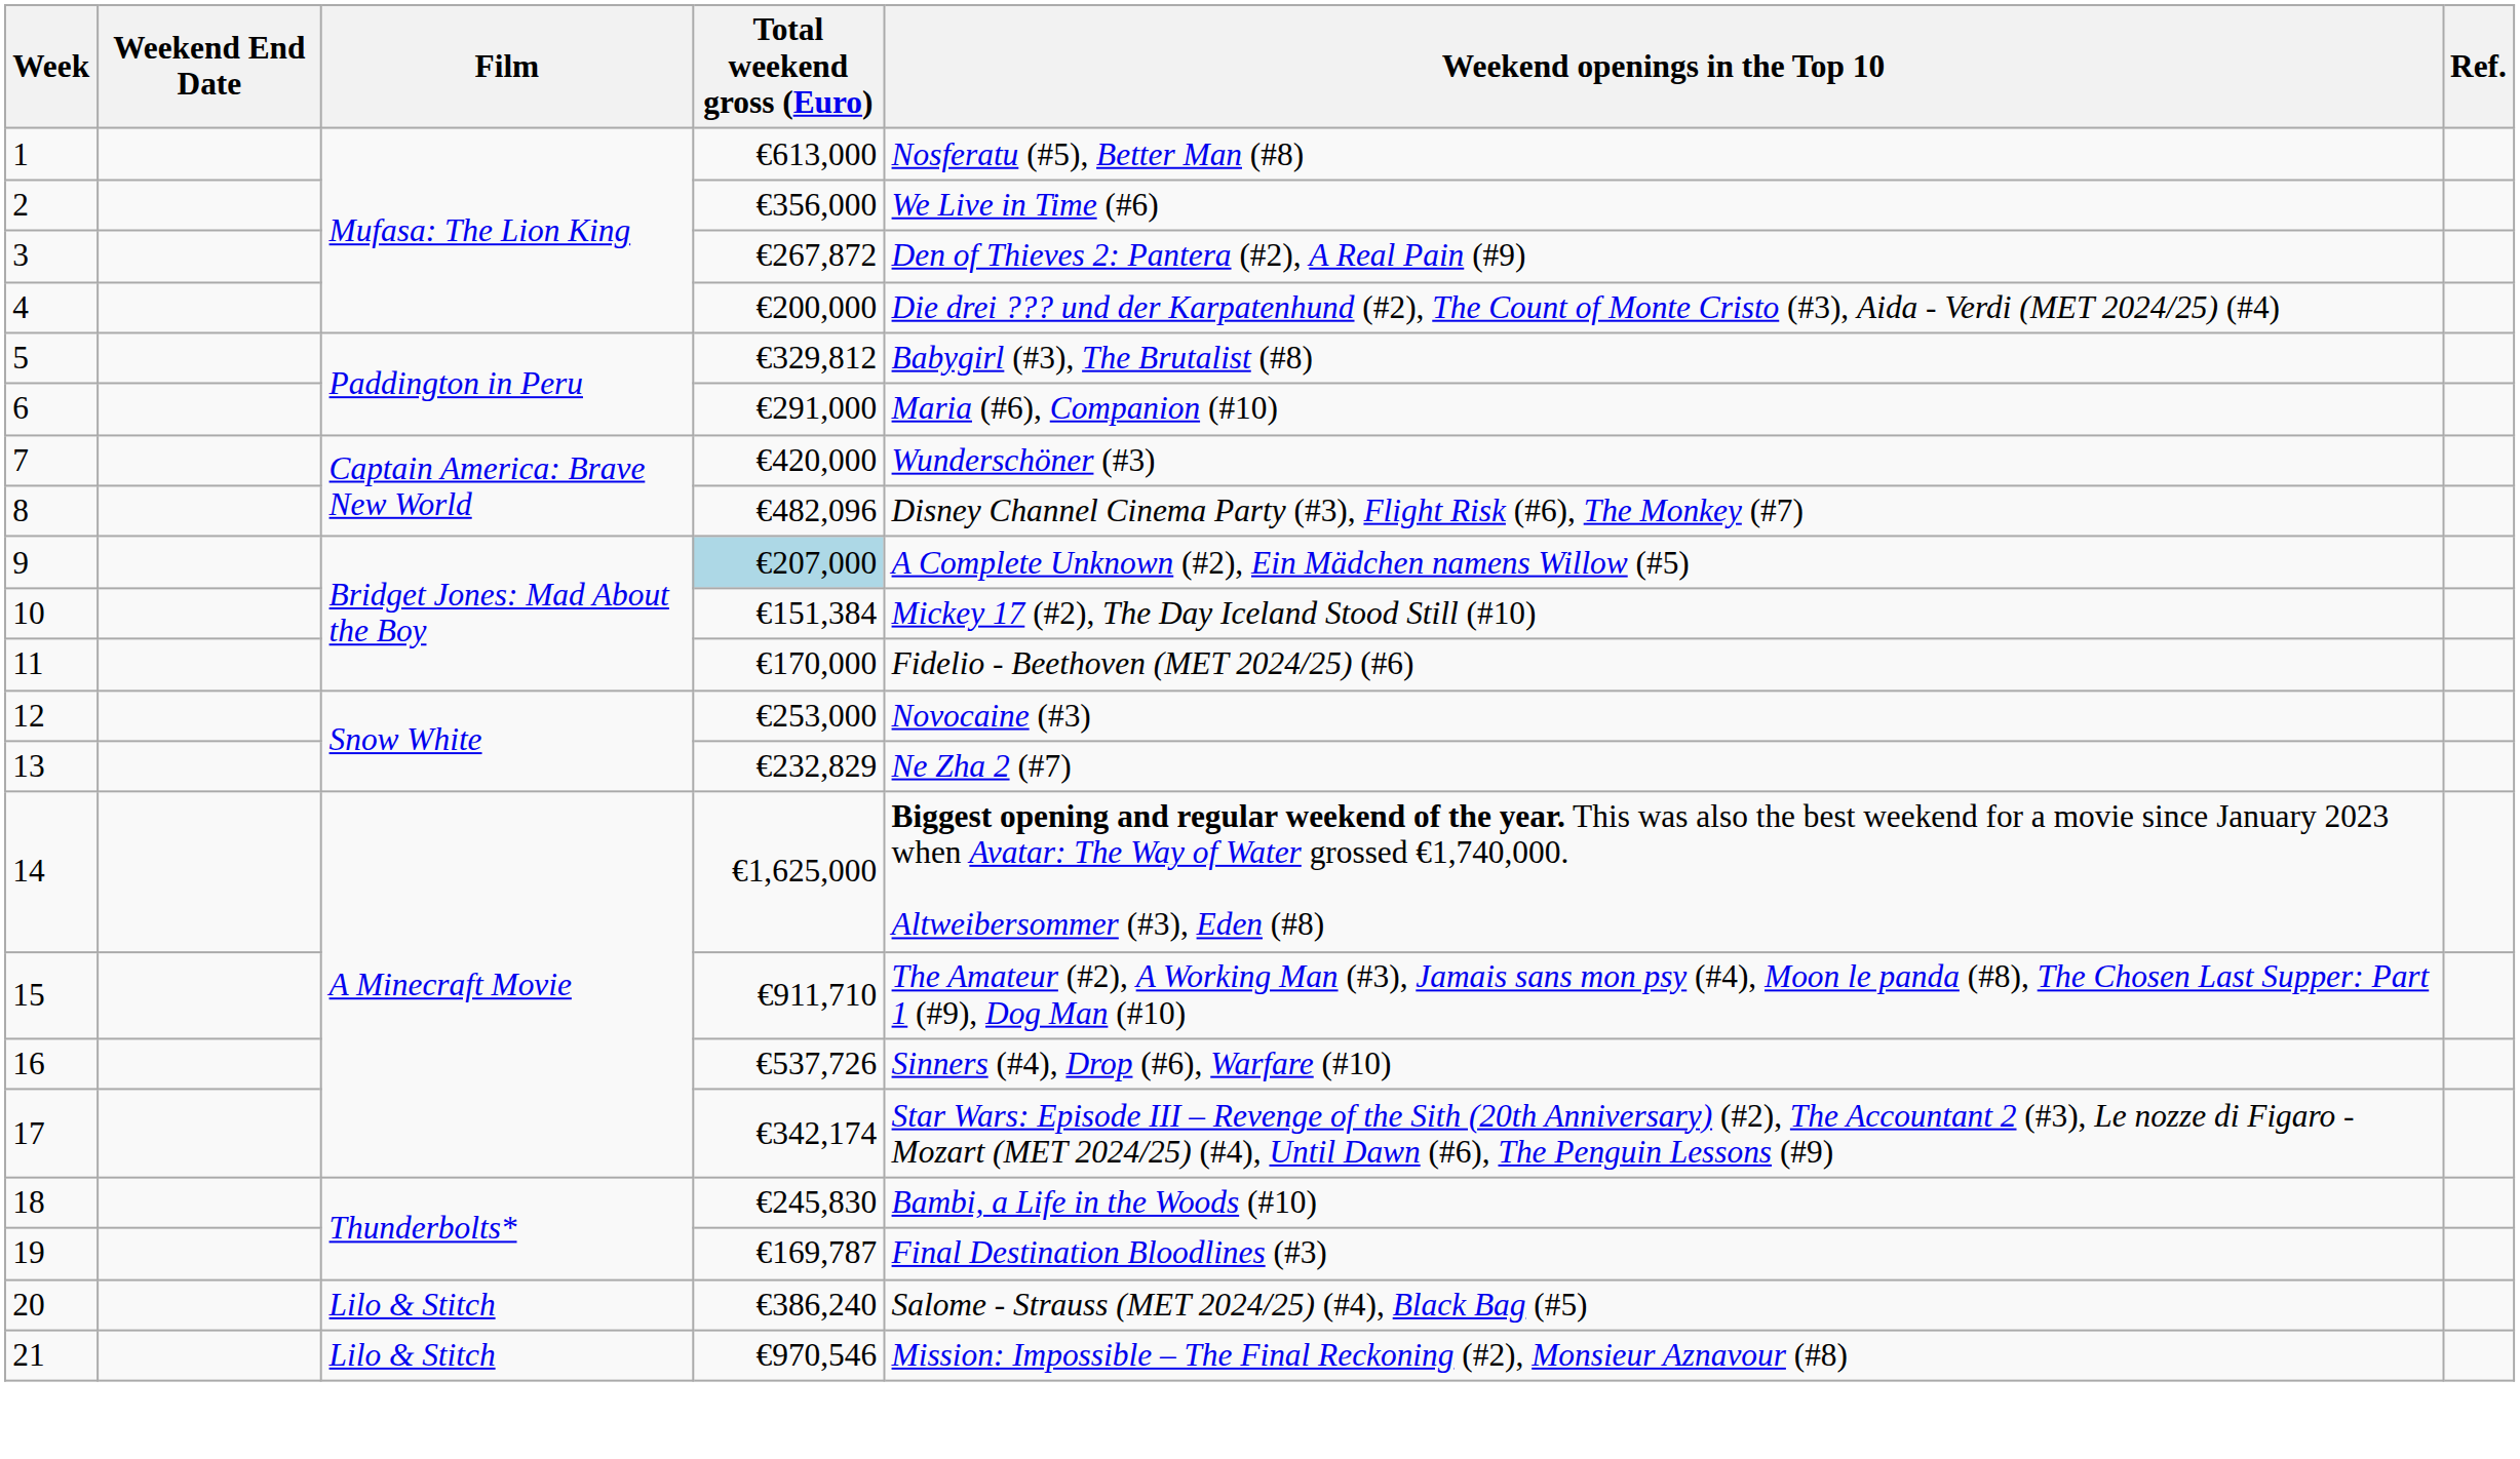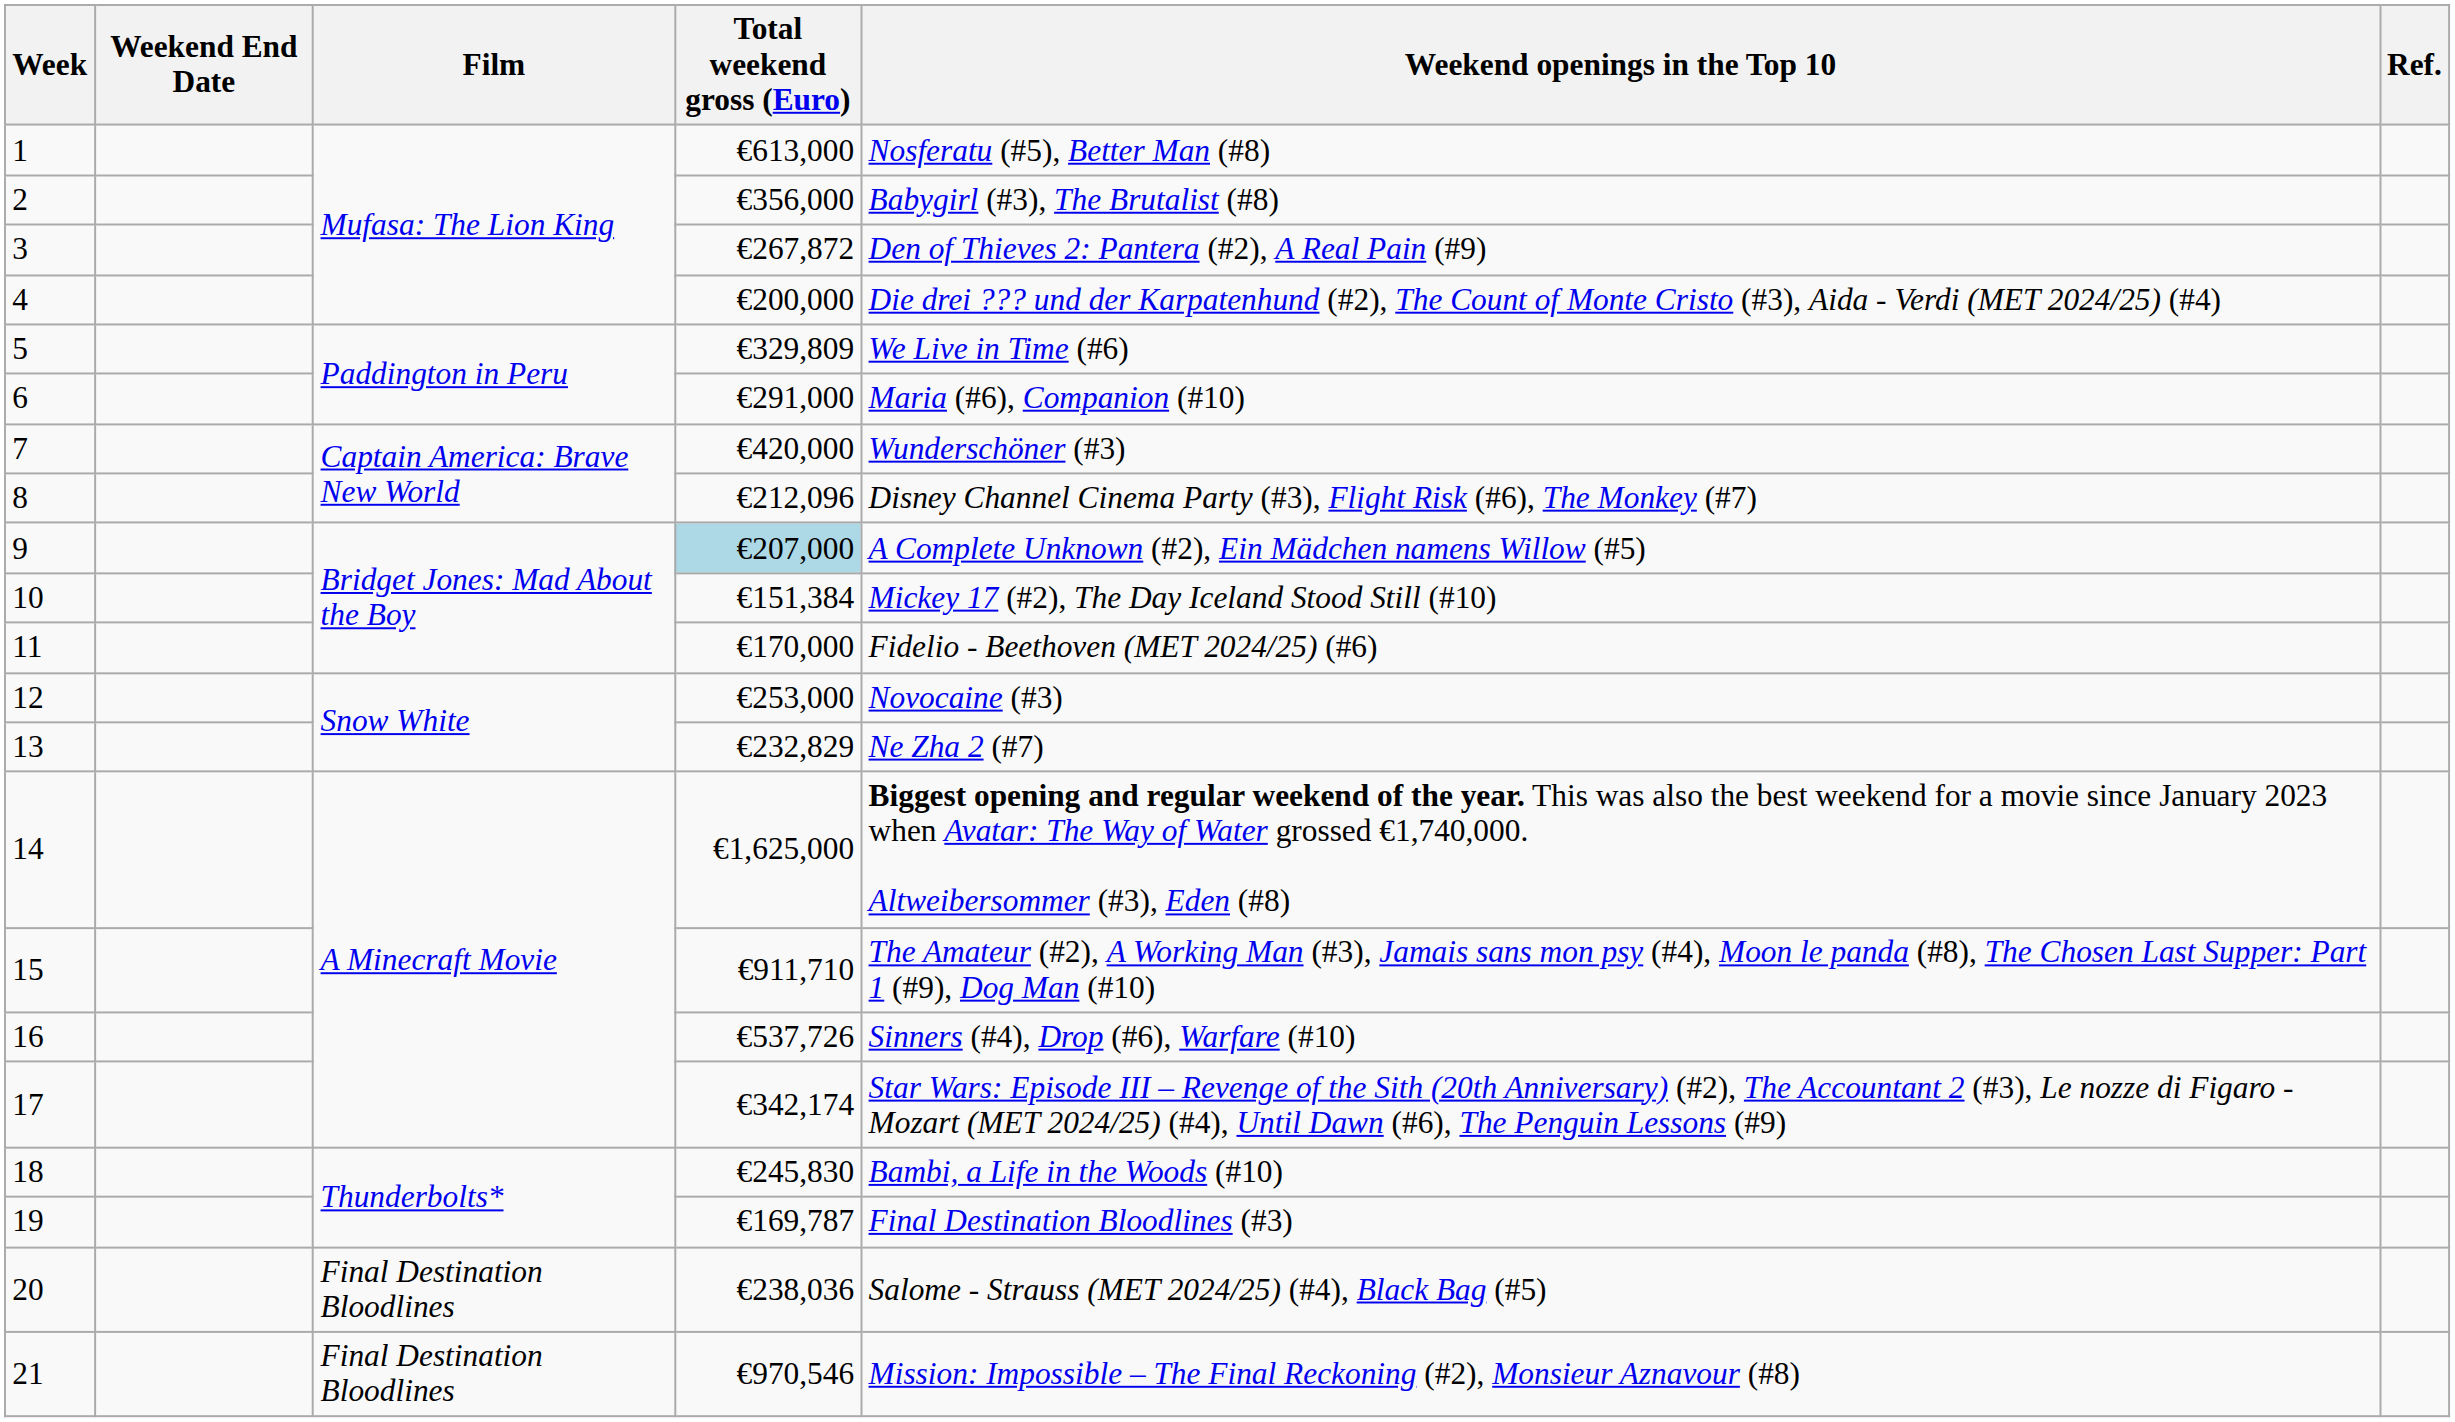2 | Weekend openings in the Top 10: We Live in Time (#6) -> Babygirl (#3), The Brutalist (#8)
5 | Total weekend gross (Euro): €329,812 -> €329,809
5 | Weekend openings in the Top 10: Babygirl (#3), The Brutalist (#8) -> We Live in Time (#6)
8 | Total weekend gross (Euro): €482,096 -> €212,096
20 | Film: Lilo & Stitch -> Final Destination Bloodlines
20 | Total weekend gross (Euro): €386,240 -> €238,036
21 | Film: Lilo & Stitch -> Final Destination Bloodlines
